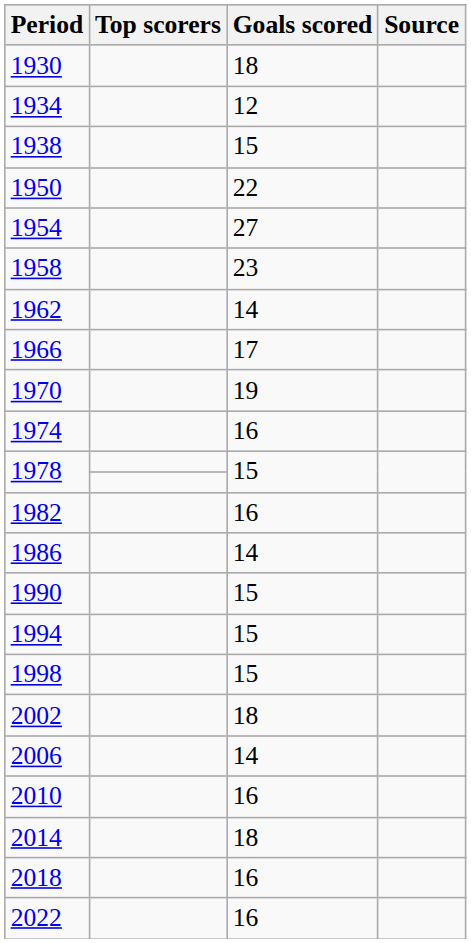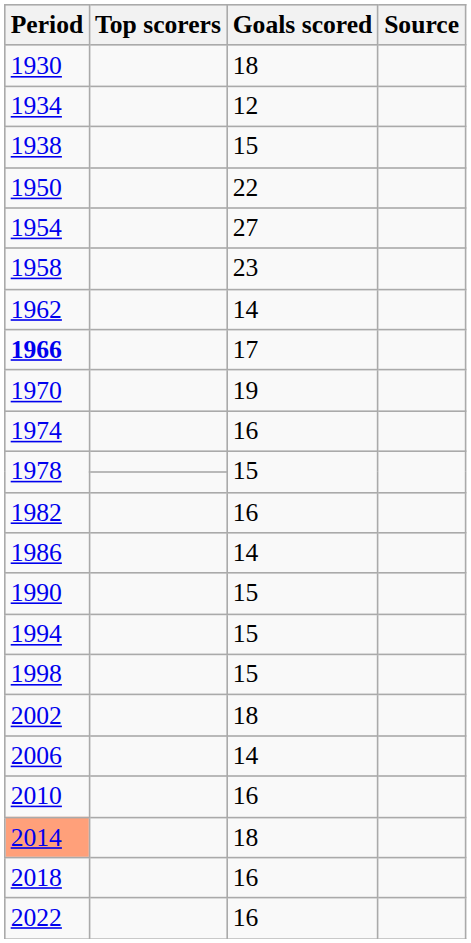1966 | Period: normal -> bold
2014 | Period: no background -> lightsalmon background
